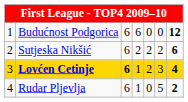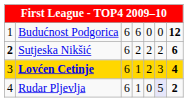Sutjeska Nikšić | column 1: normal -> bold
Lovćen Cetinje | column 3: bold -> normal
Rudar Pljevlja | column 6: no background -> lavender background
